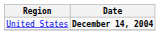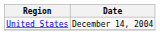United States | Date: bold -> normal
